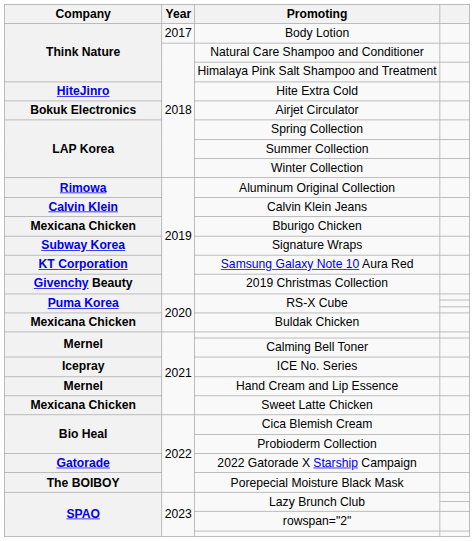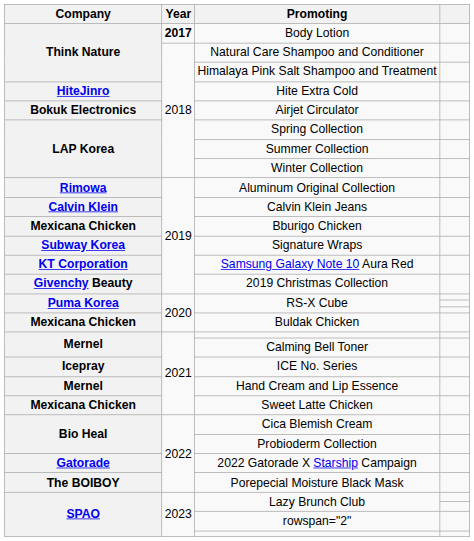Body Lotion | Year: normal -> bold
